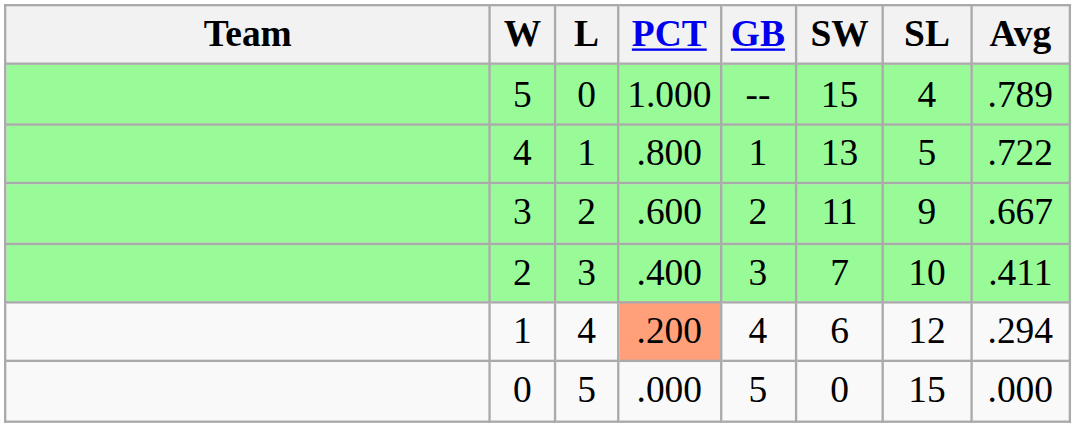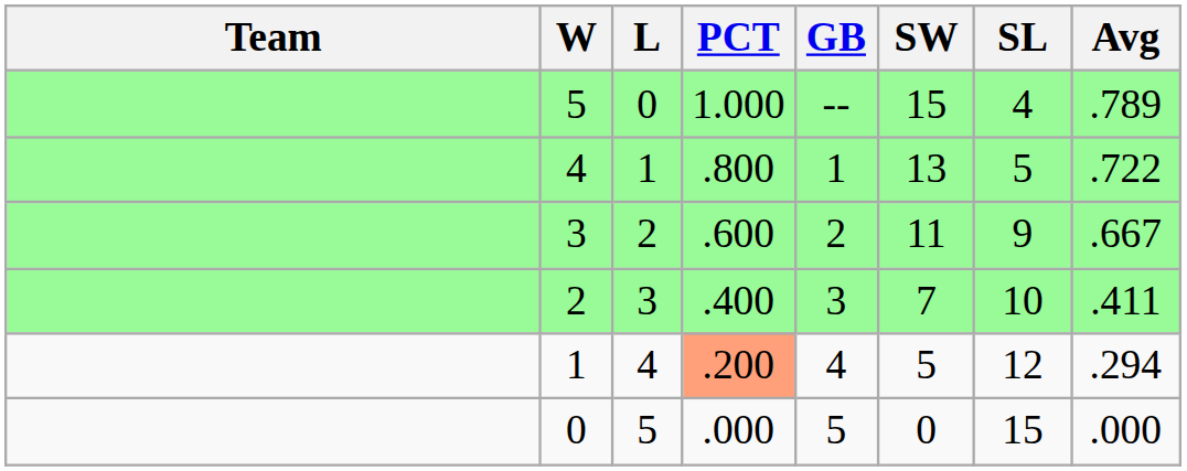row 6 | SW: 6 -> 5
